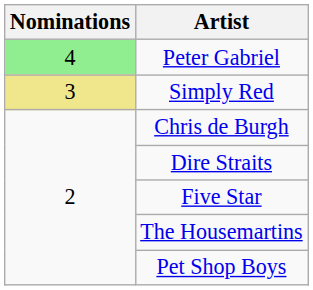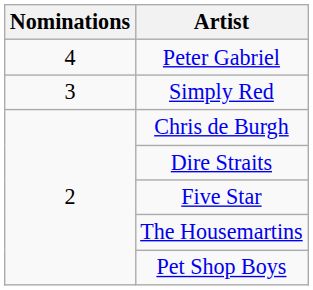Peter Gabriel | Nominations: lightgreen background -> no background
Simply Red | Nominations: khaki background -> no background
